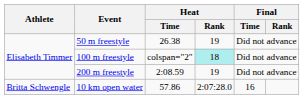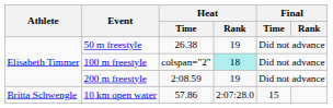10 km open water | Final / Time: 16 -> 15
